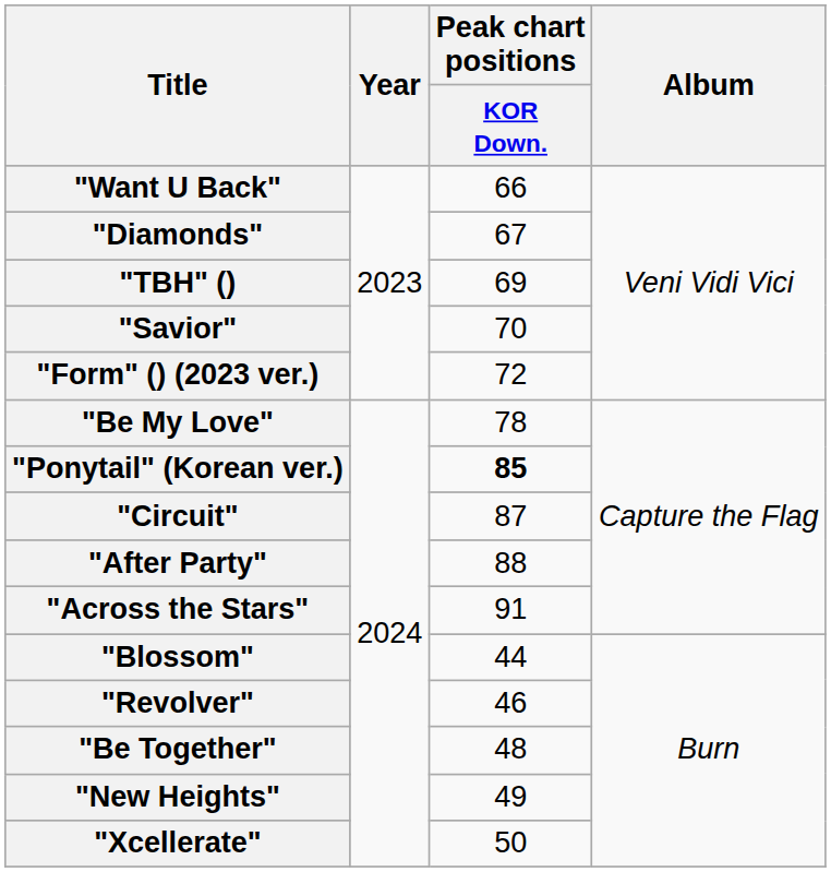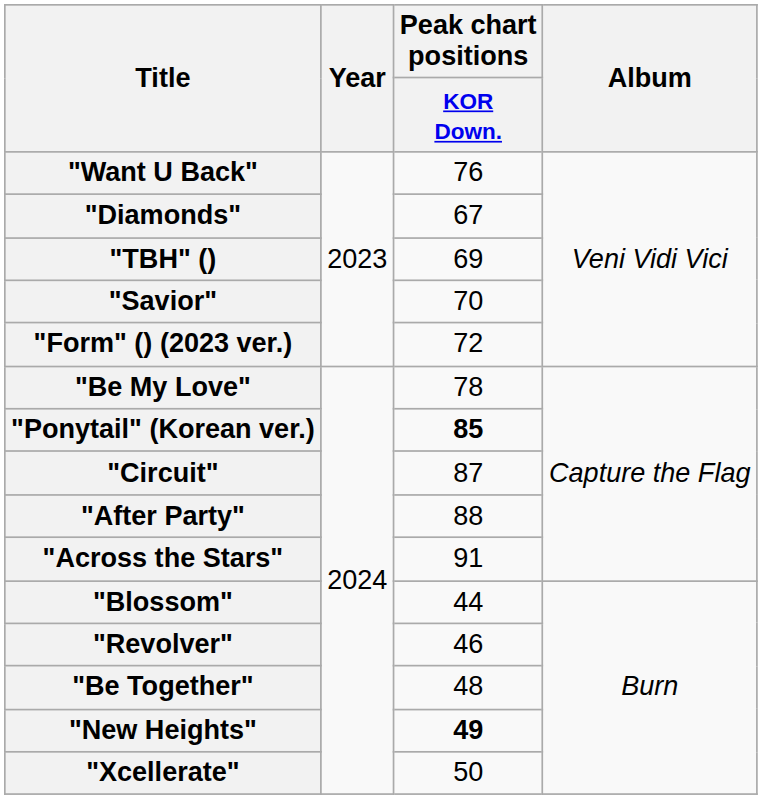"Want U Back" | Peak chart positions / KOR Down.: 66 -> 76
"New Heights" | Peak chart positions / KOR Down.: normal -> bold
